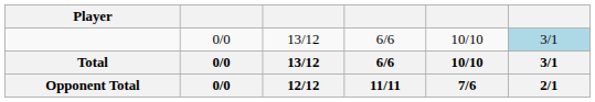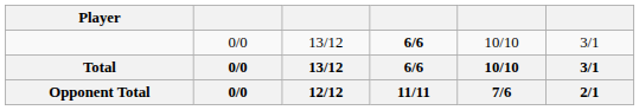row 2 | column 4: normal -> bold
row 2 | column 6: lightblue background -> no background
